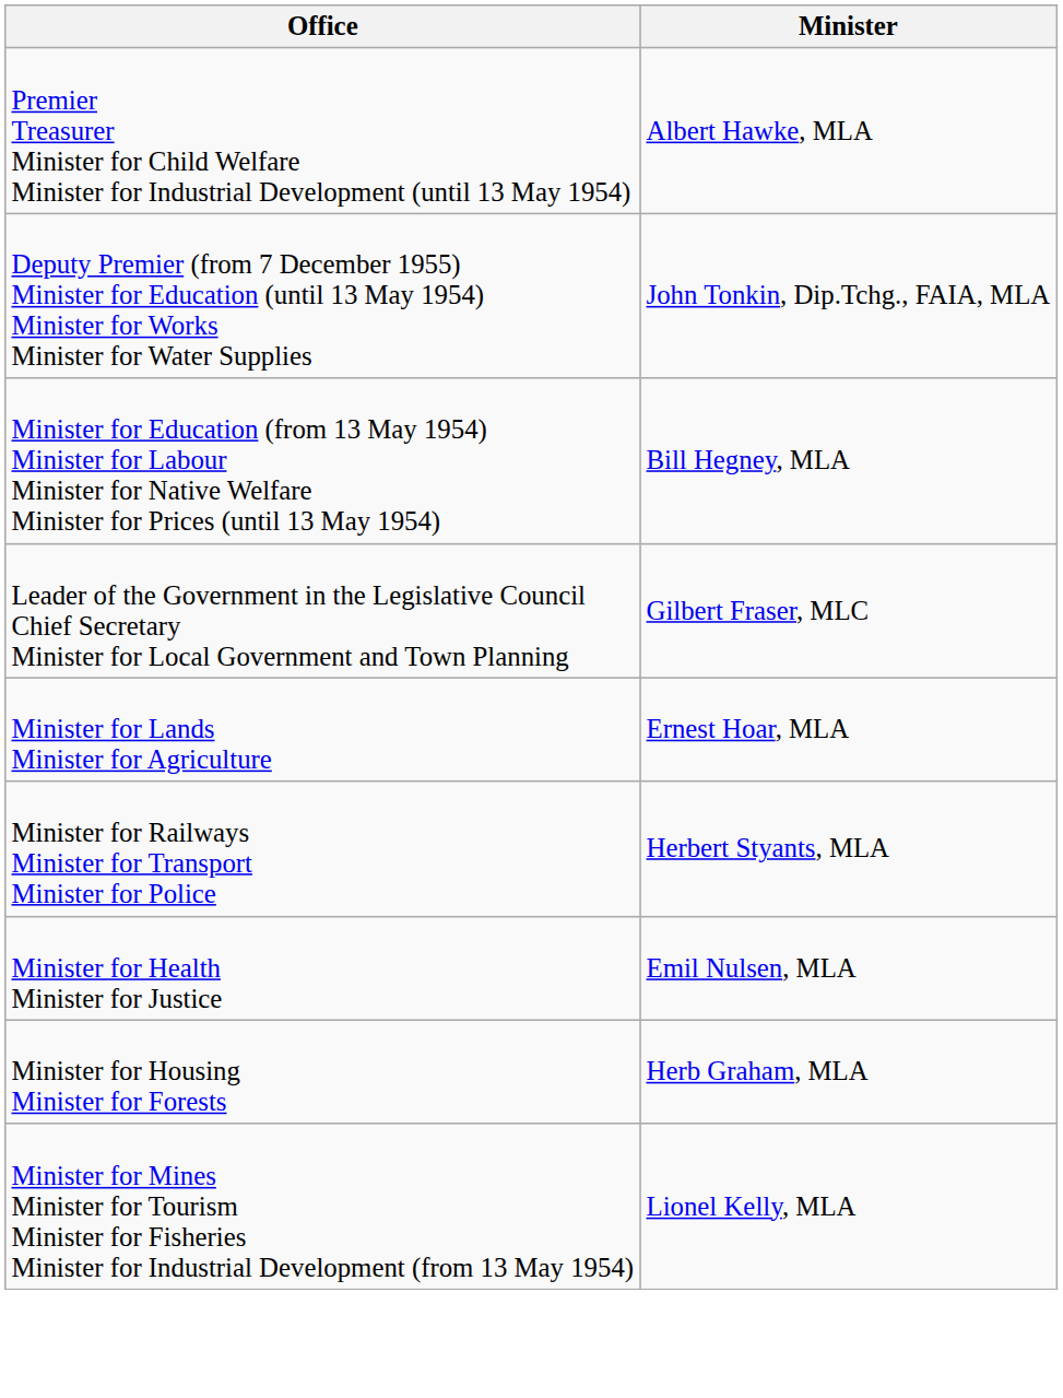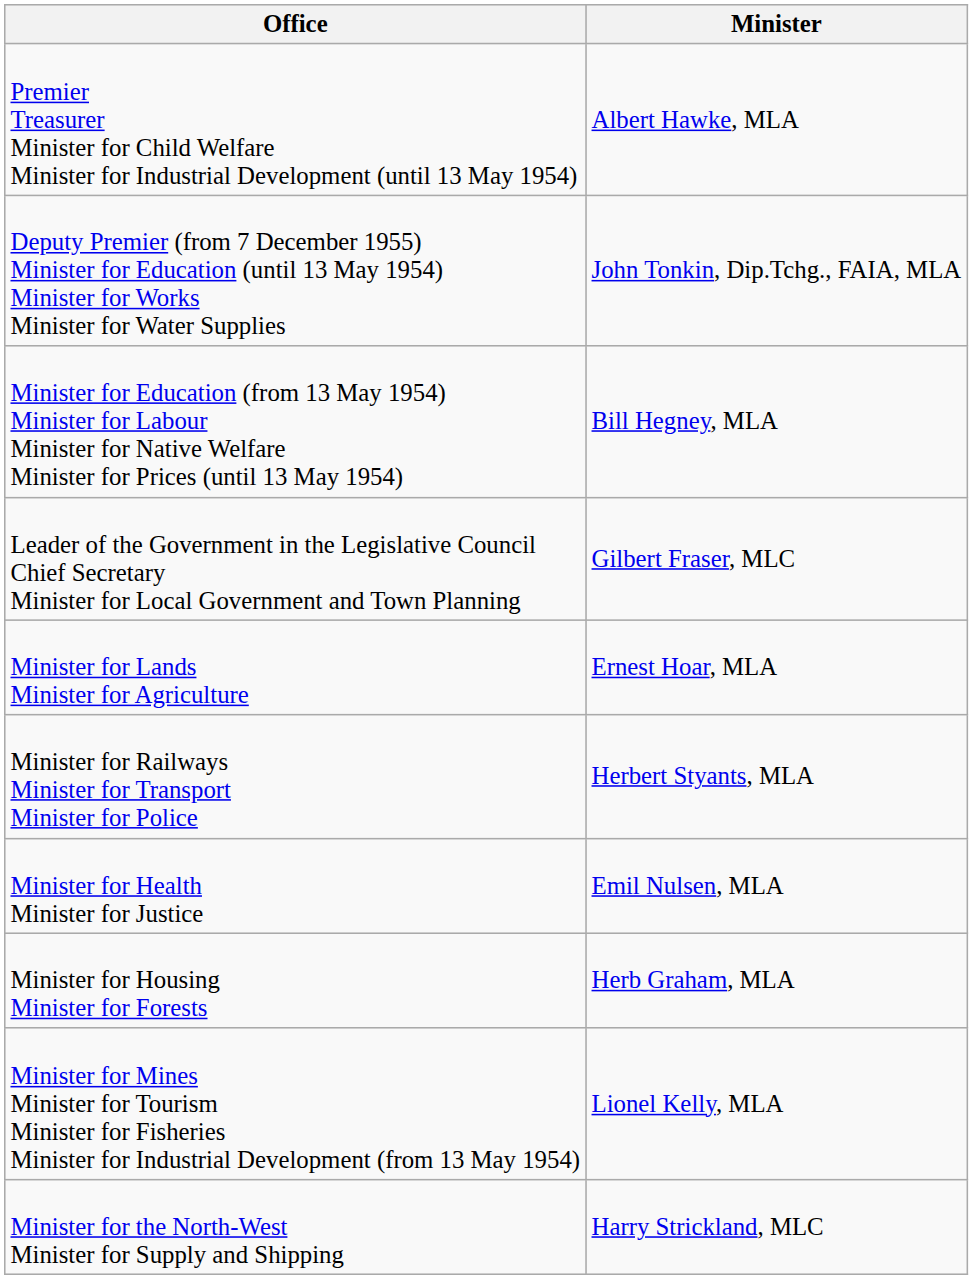+ row: Minister for the North-West Minister for Supply and Shipping | Harry Strickland, MLC
